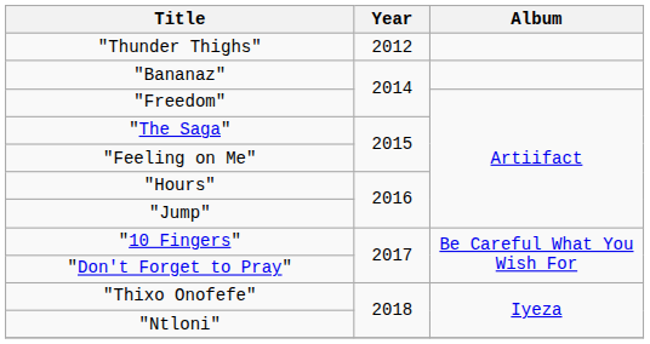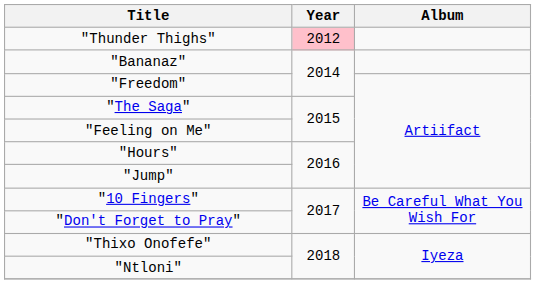"Thunder Thighs" | Year: no background -> pink background
